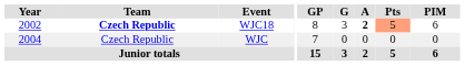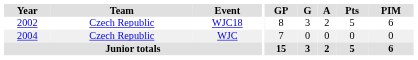WJC18 | Team: bold -> normal
WJC18 | A: bold -> normal
WJC18 | Pts: lightsalmon background -> no background
